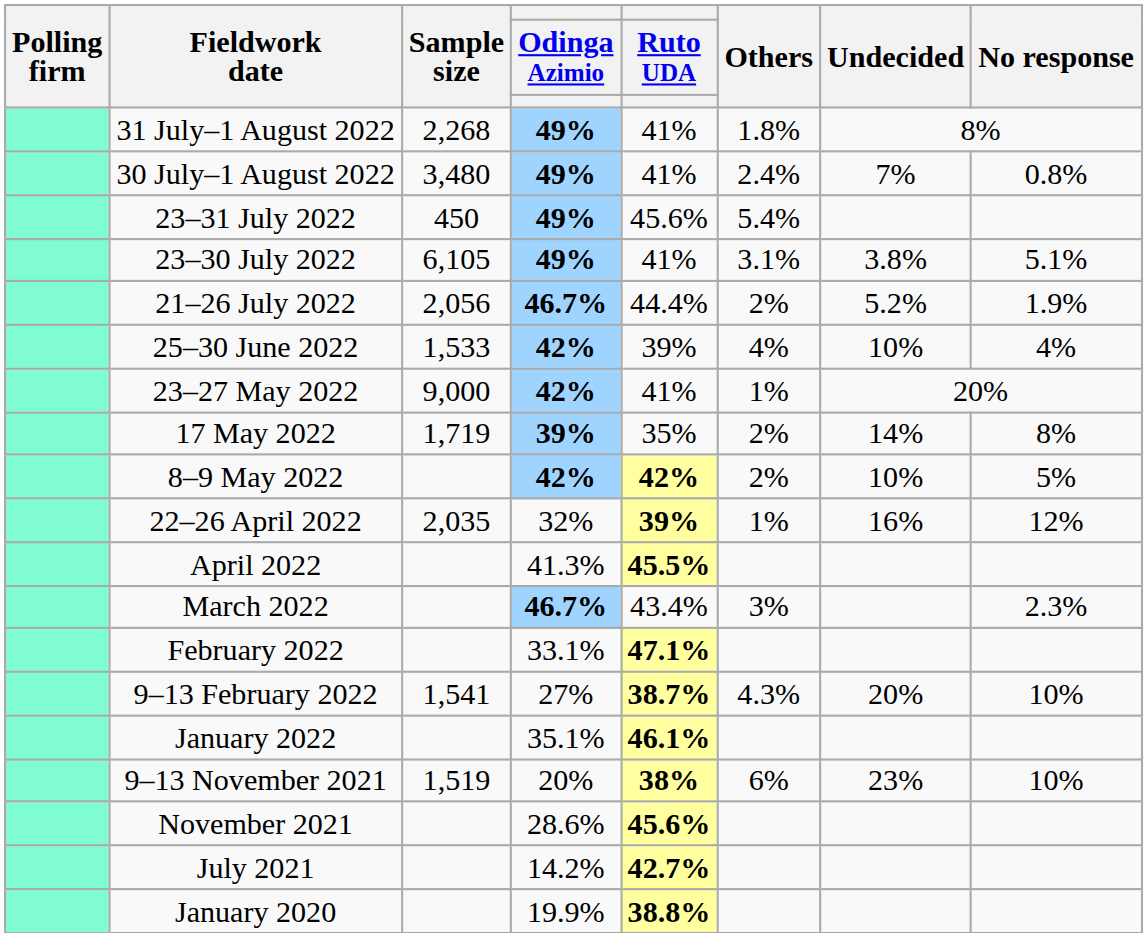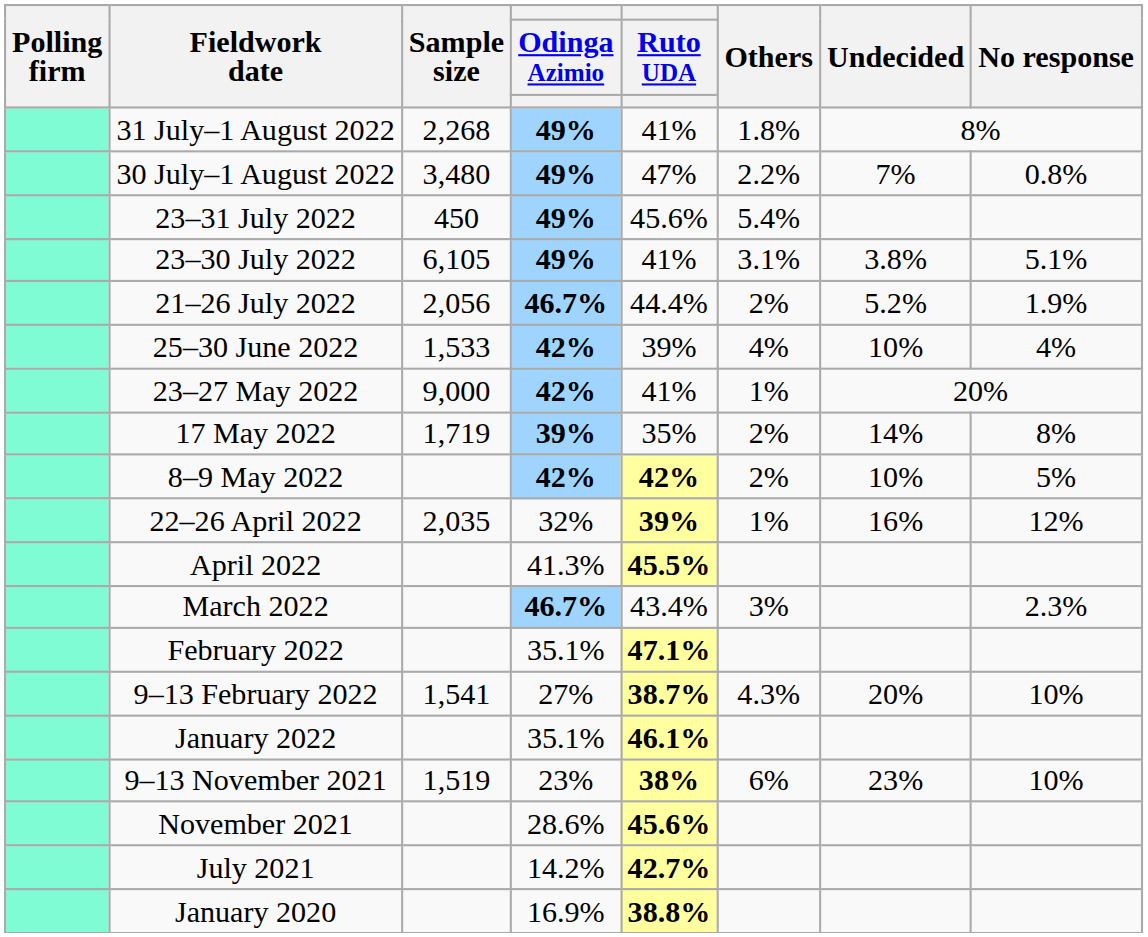30 July–1 August 2022 | Ruto UDA: 41% -> 47%
30 July–1 August 2022 | Others: 2.4% -> 2.2%
February 2022 | Odinga Azimio: 33.1% -> 35.1%
9–13 November 2021 | Odinga Azimio: 20% -> 23%
January 2020 | Odinga Azimio: 19.9% -> 16.9%
